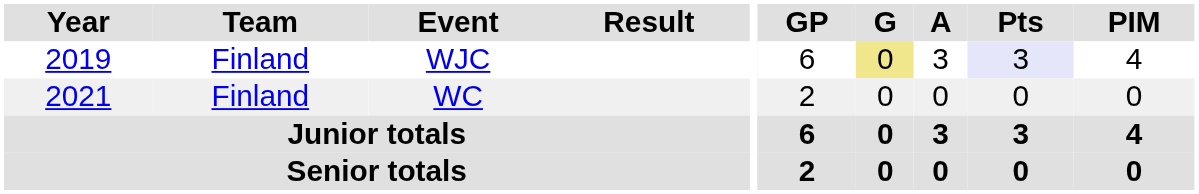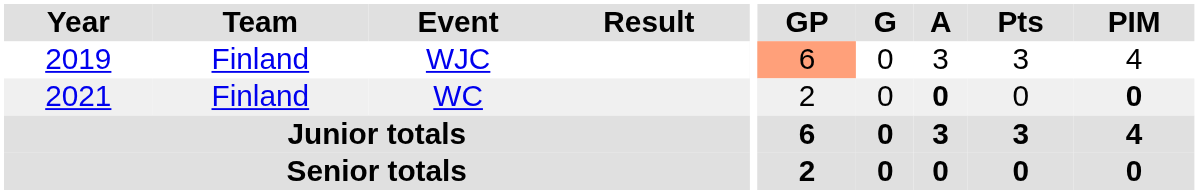WJC | GP: no background -> lightsalmon background
WJC | G: khaki background -> no background
WJC | Pts: lavender background -> no background
WC | A: normal -> bold
WC | PIM: normal -> bold
